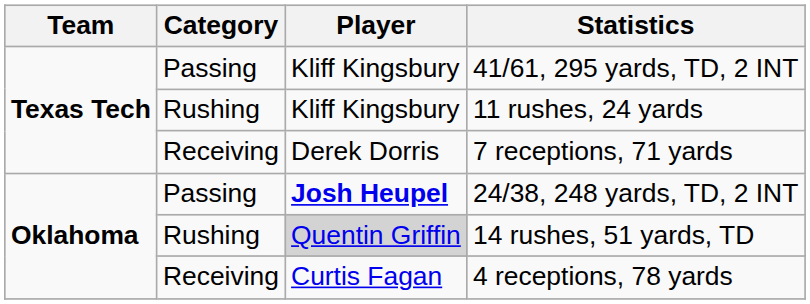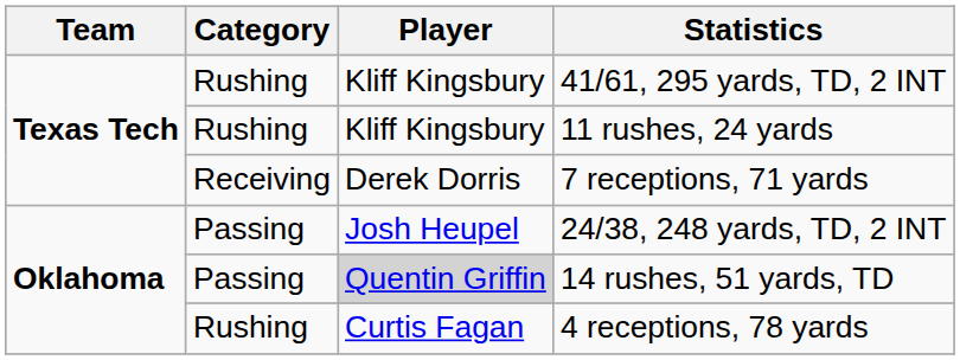41/61, 295 yards, TD, 2 INT | Category: Passing -> Rushing
24/38, 248 yards, TD, 2 INT | Player: bold -> normal
14 rushes, 51 yards, TD | Category: Rushing -> Passing
4 receptions, 78 yards | Category: Receiving -> Rushing
